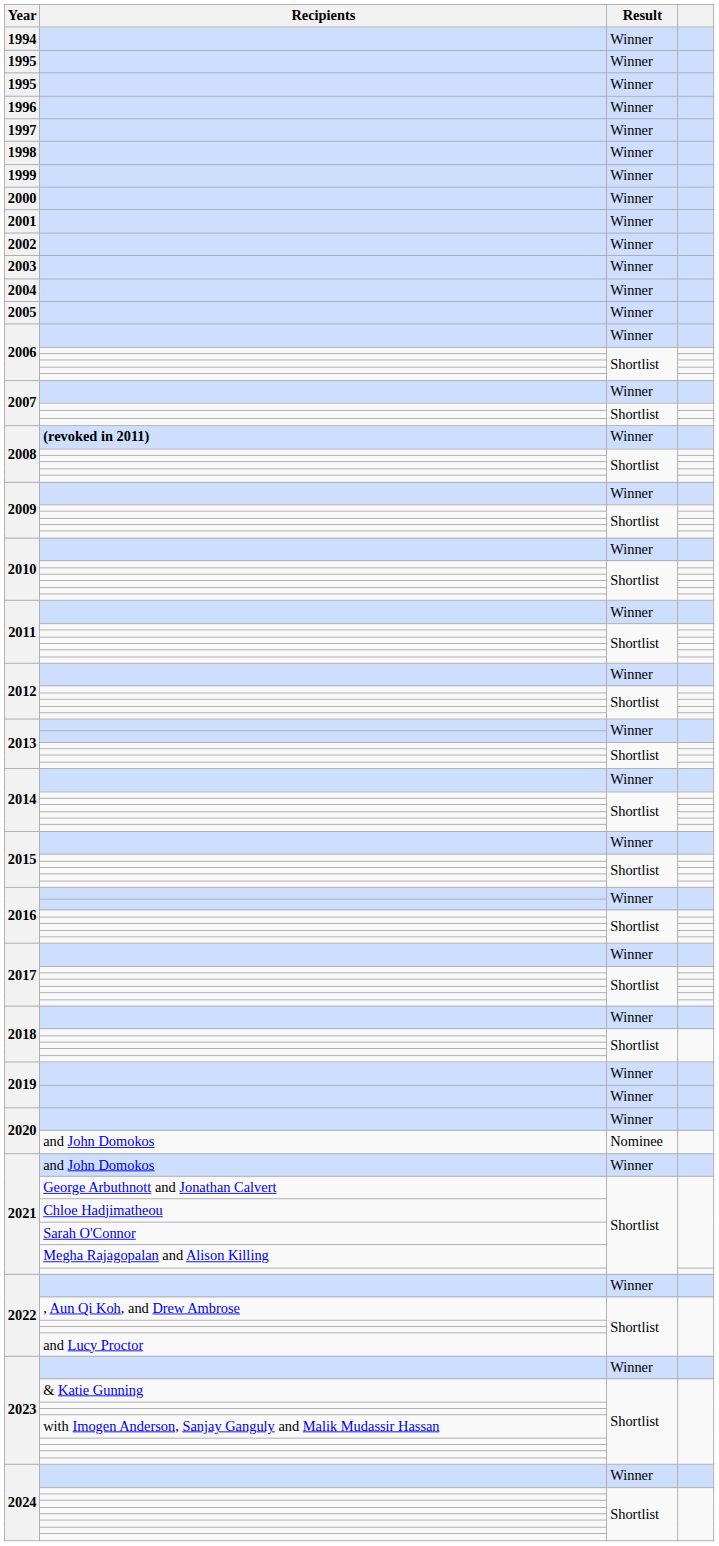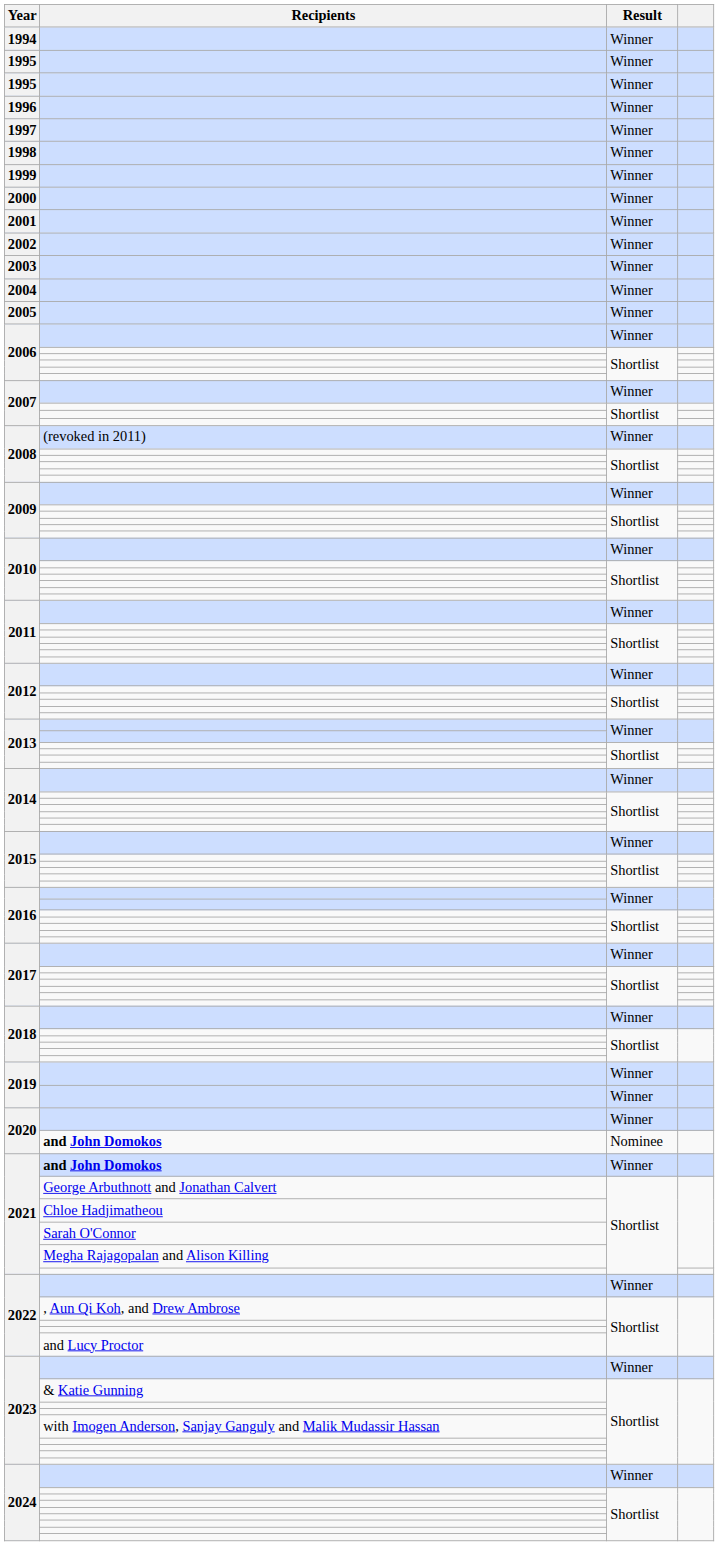2008 / Winner | Recipients: bold -> normal
2020 / Nominee | Recipients: normal -> bold
2021 / Winner | Recipients: normal -> bold
